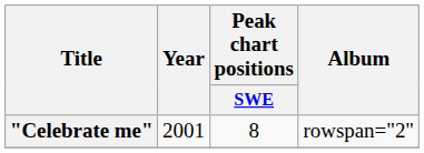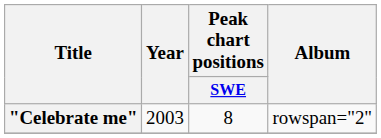"Celebrate me" | Year: 2001 -> 2003
